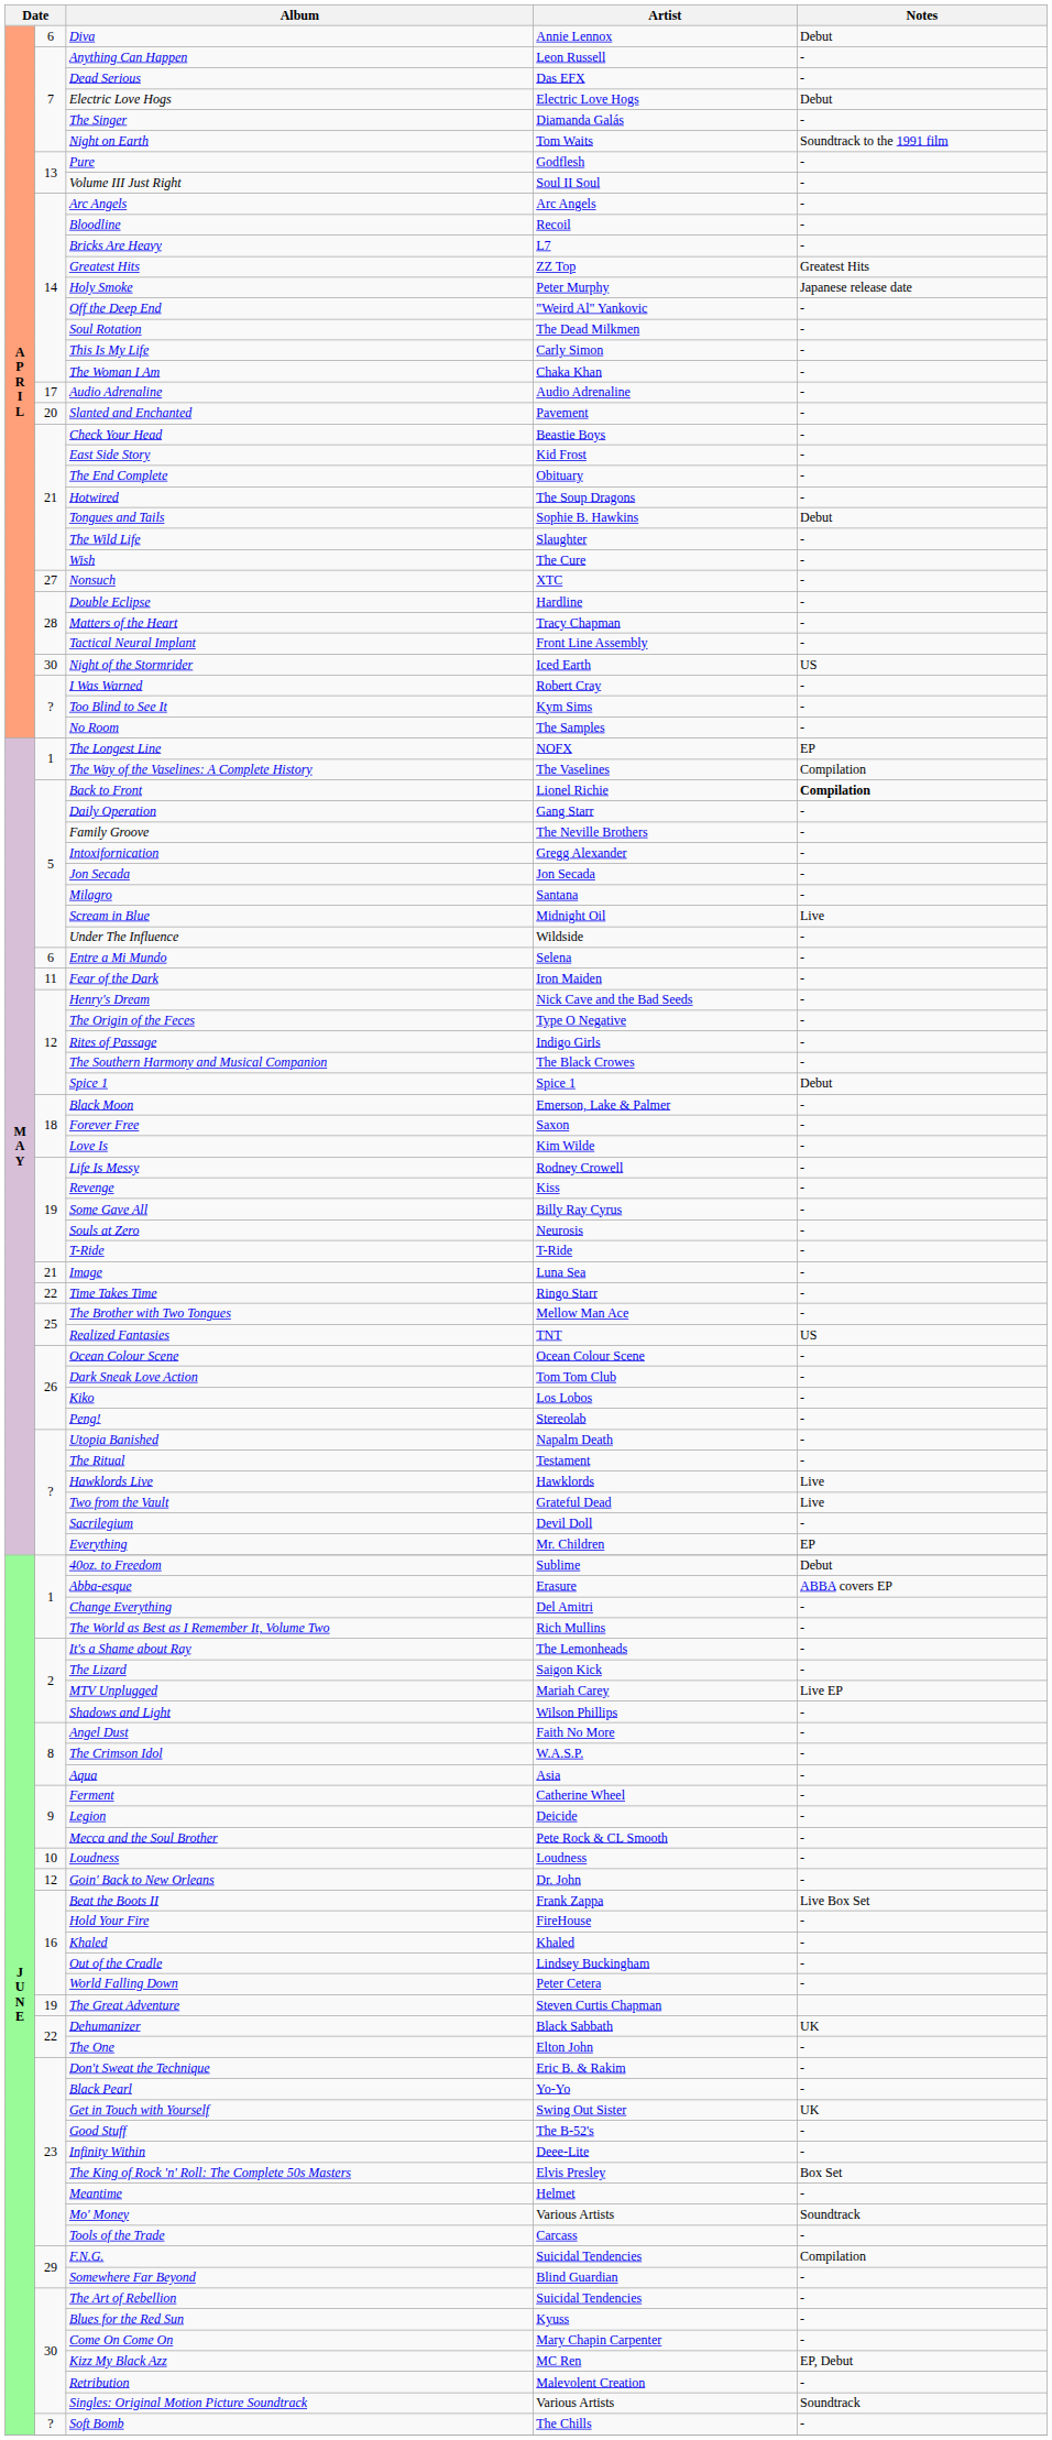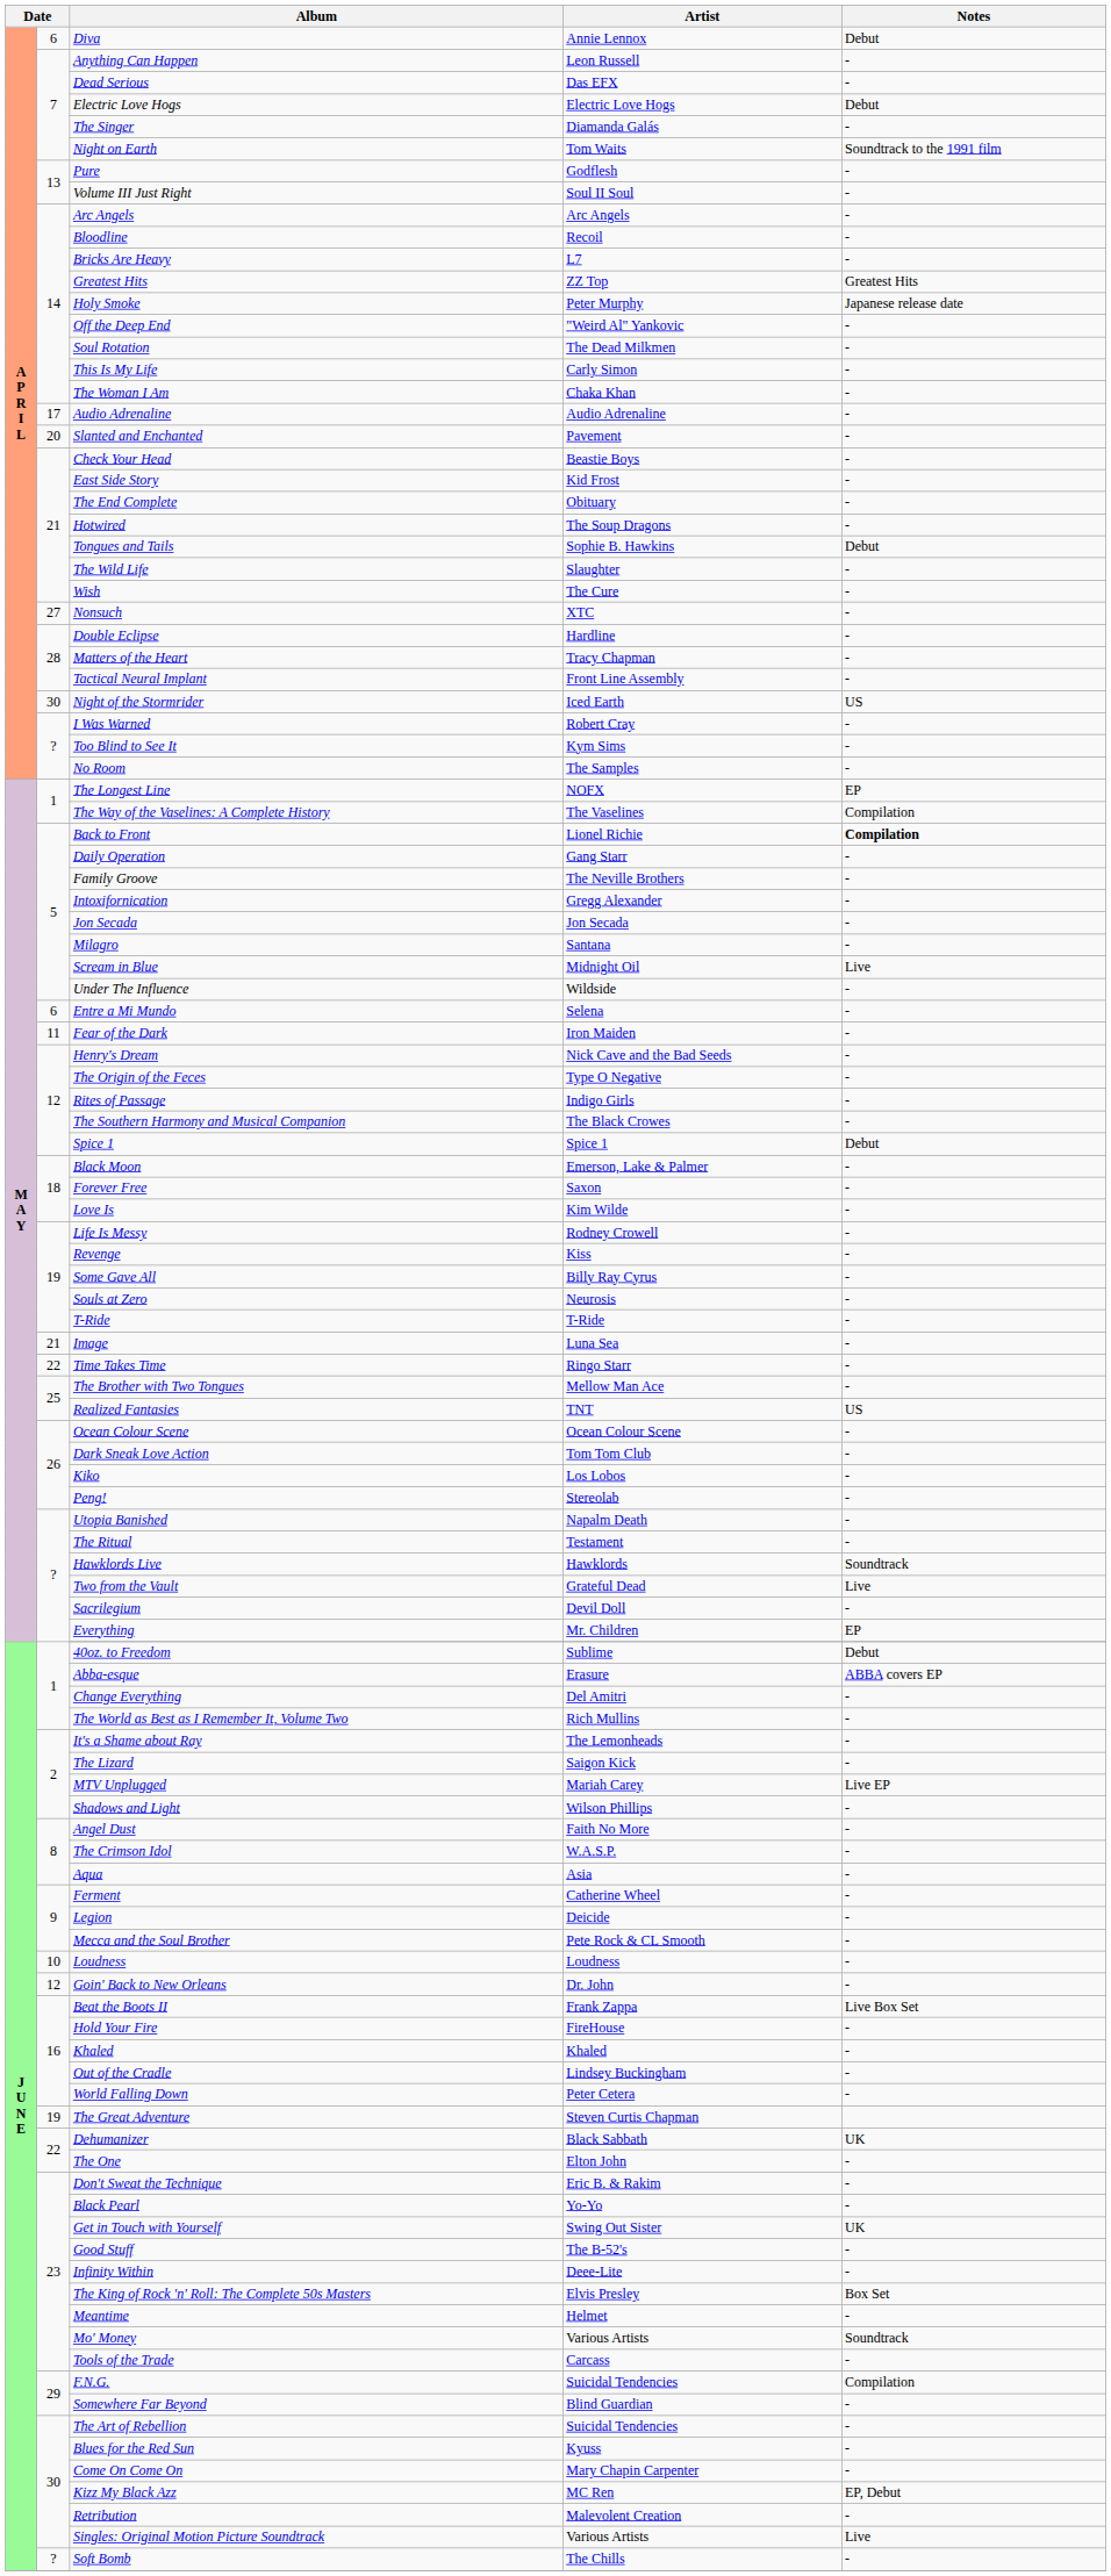Hawklords Live | Notes: Live -> Soundtrack
Singles: Original Motion Picture Soundtrack | Notes: Soundtrack -> Live
